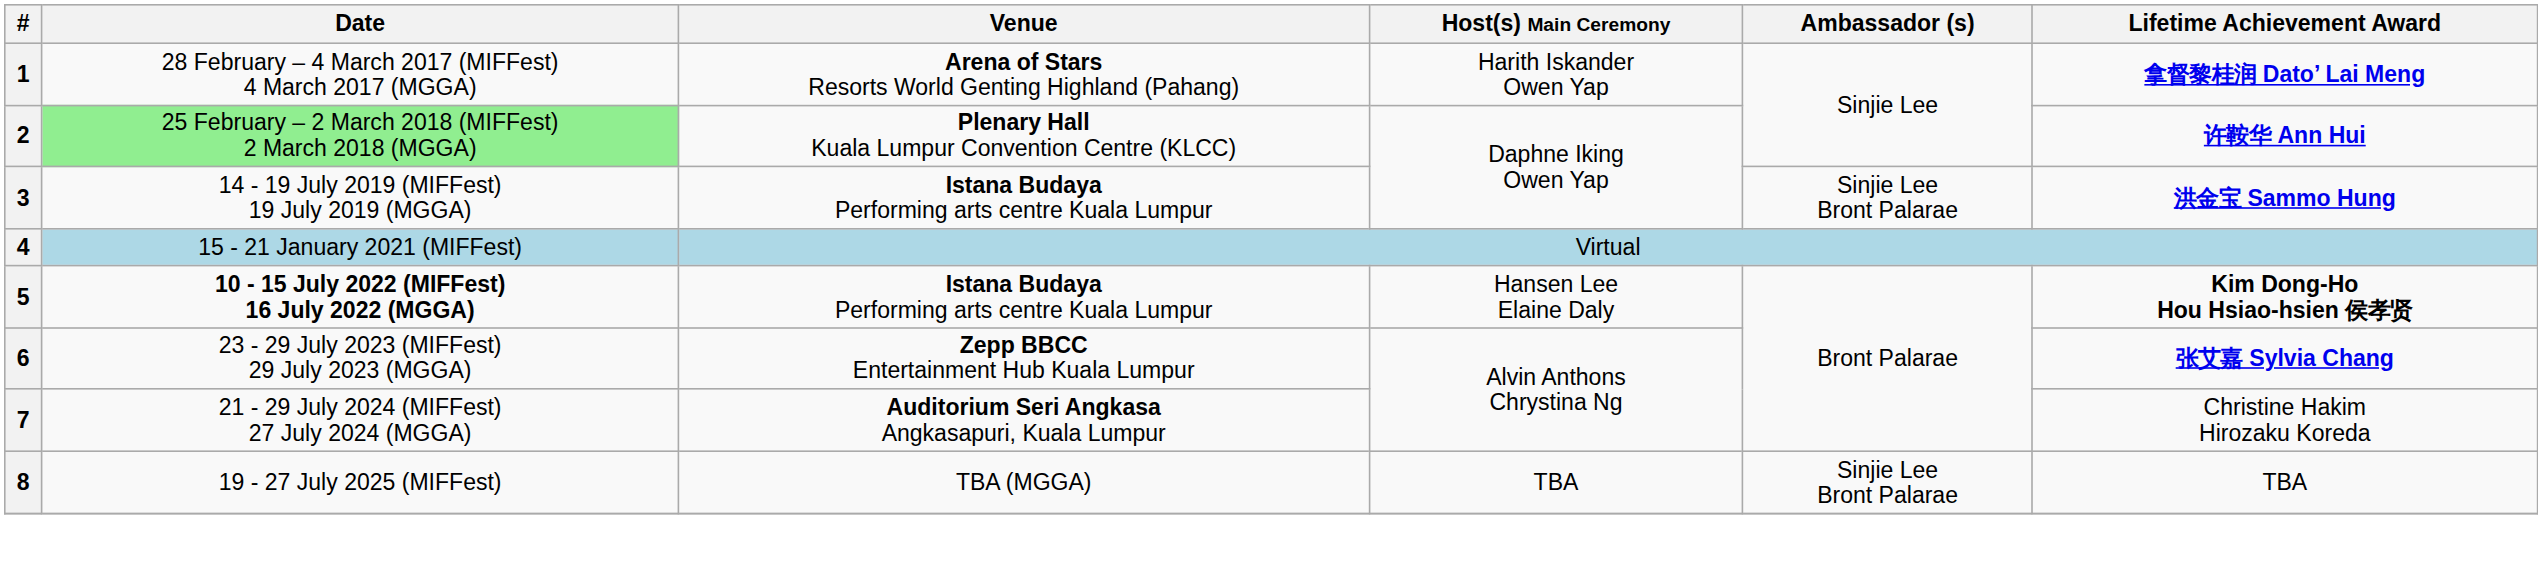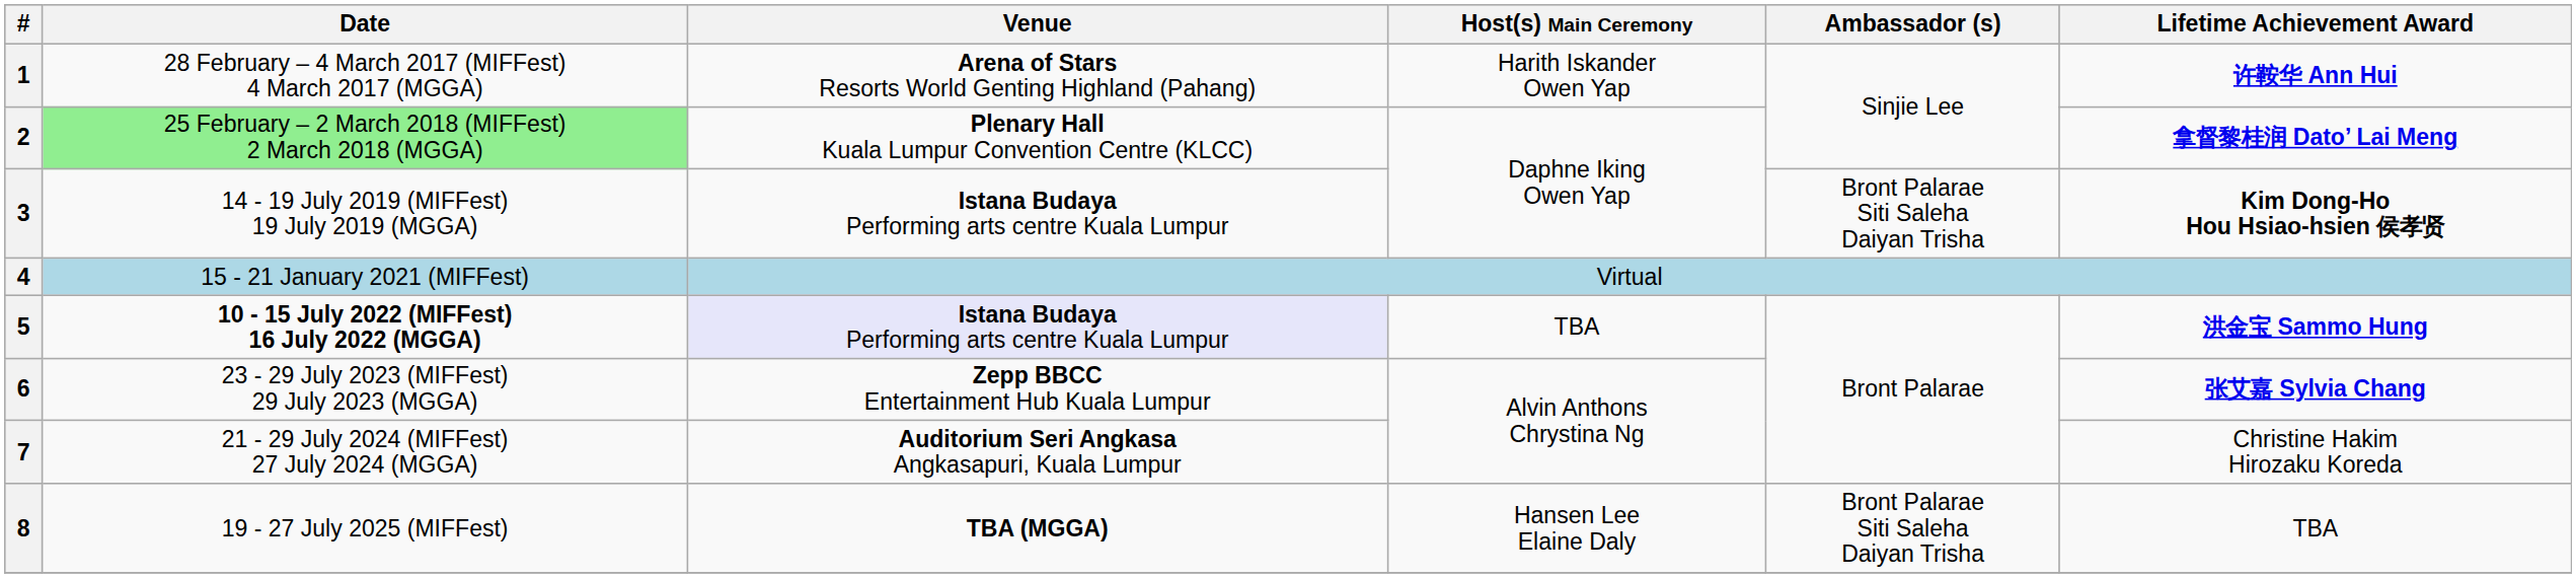1 | Lifetime Achievement Award: 拿督黎桂润 Dato’ Lai Meng -> 许鞍华 Ann Hui
2 | Lifetime Achievement Award: 许鞍华 Ann Hui -> 拿督黎桂润 Dato’ Lai Meng
3 | Ambassador (s): Sinjie Lee Bront Palarae -> Bront Palarae Siti Saleha Daiyan Trisha
3 | Lifetime Achievement Award: 洪金宝 Sammo Hung -> Kim Dong-Ho Hou Hsiao-hsien 侯孝贤
5 | Venue: no background -> lavender background
5 | Host(s) Main Ceremony: Hansen Lee Elaine Daly -> TBA
5 | Lifetime Achievement Award: Kim Dong-Ho Hou Hsiao-hsien 侯孝贤 -> 洪金宝 Sammo Hung
8 | Venue: normal -> bold
8 | Host(s) Main Ceremony: TBA -> Hansen Lee Elaine Daly
8 | Ambassador (s): Sinjie Lee Bront Palarae -> Bront Palarae Siti Saleha Daiyan Trisha
